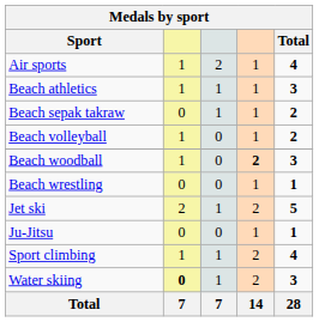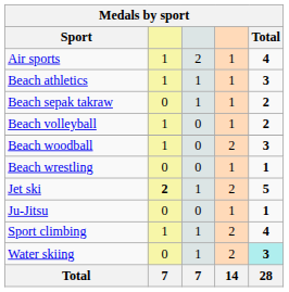Beach woodball | column 4: bold -> normal
Jet ski | column 2: normal -> bold
Water skiing | column 2: bold -> normal
Water skiing | Total: no background -> paleturquoise background
